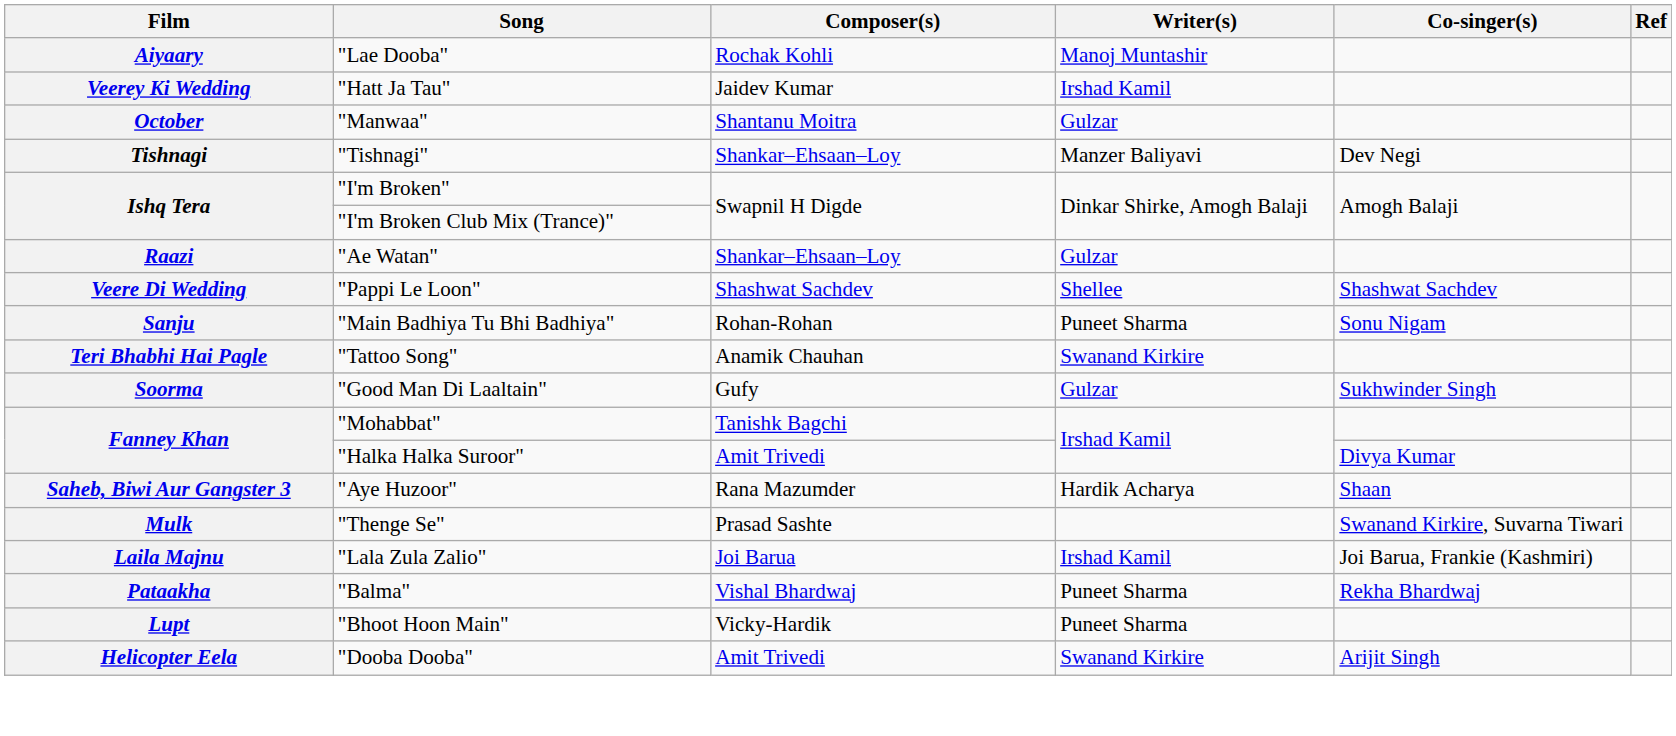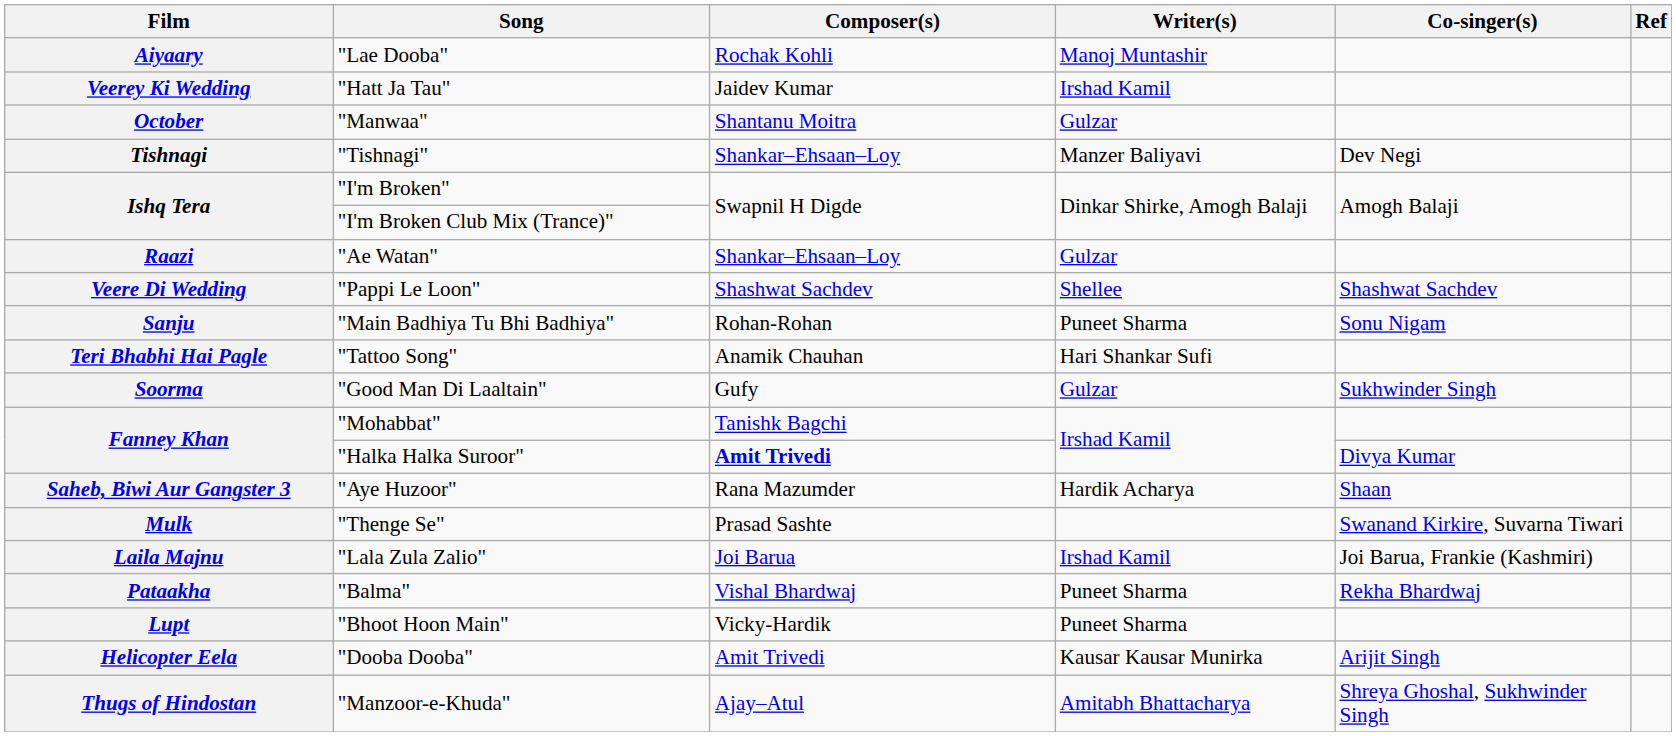Teri Bhabhi Hai Pagle | Writer(s): Swanand Kirkire -> Hari Shankar Sufi
Fanney Khan / "Halka Halka Suroor" | Composer(s): normal -> bold
Helicopter Eela | Writer(s): Swanand Kirkire -> Kausar Kausar Munirka
+ row: Thugs of Hindostan | "Manzoor-e-Khuda" | Ajay–Atul | Amitabh Bhattacharya | Shreya Ghoshal, Sukhwinder Singh
